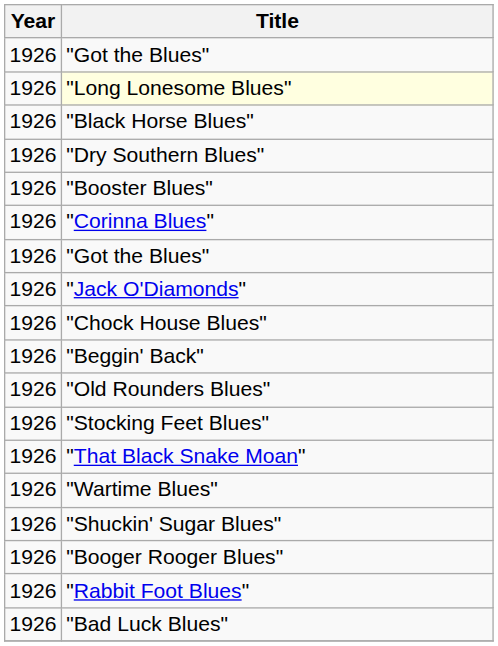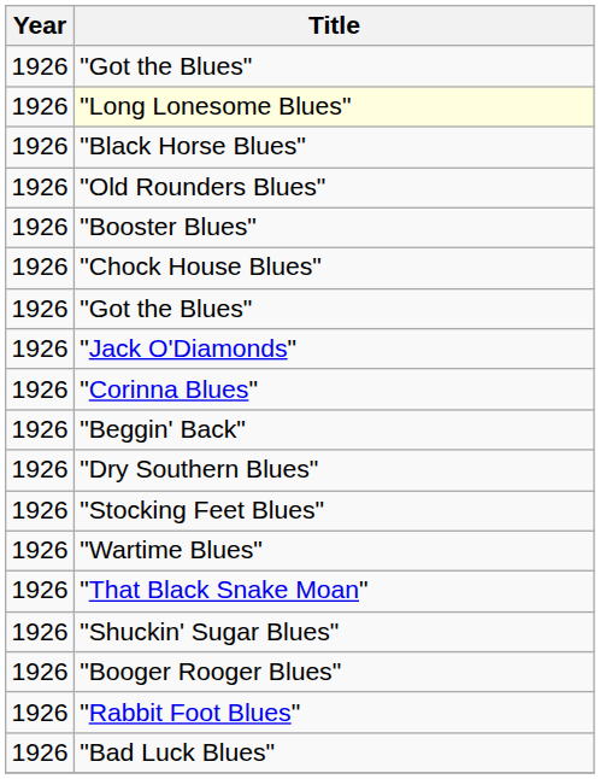row 5 | Title: "Dry Southern Blues" -> "Old Rounders Blues"
row 7 | Title: "Corinna Blues" -> "Chock House Blues"
row 10 | Title: "Chock House Blues" -> "Corinna Blues"
row 12 | Title: "Old Rounders Blues" -> "Dry Southern Blues"
row 14 | Title: "That Black Snake Moan" -> "Wartime Blues"
row 15 | Title: "Wartime Blues" -> "That Black Snake Moan"
